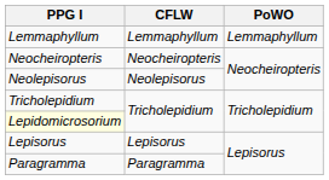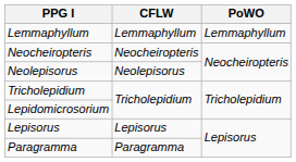Lepidomicrosorium | PPG I: lightyellow background -> no background
